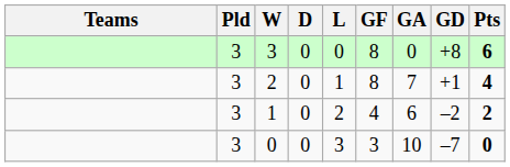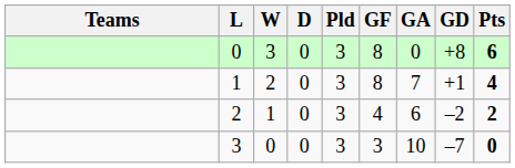columns swapped: Pld <-> L
